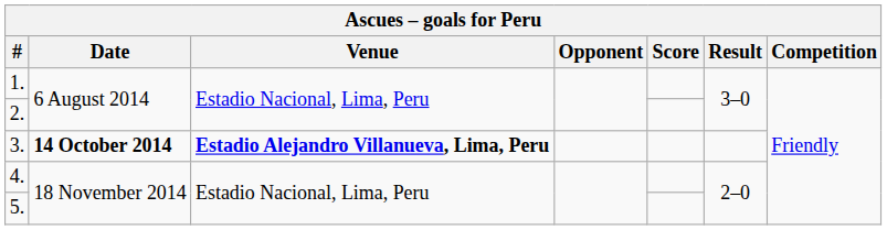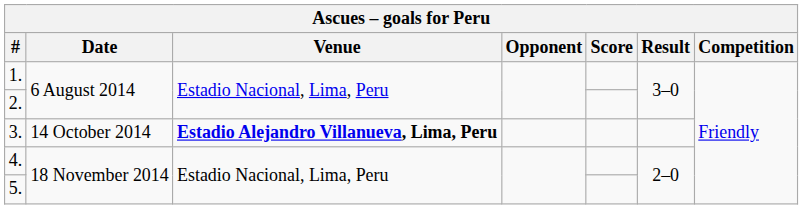3. | Date: bold -> normal
